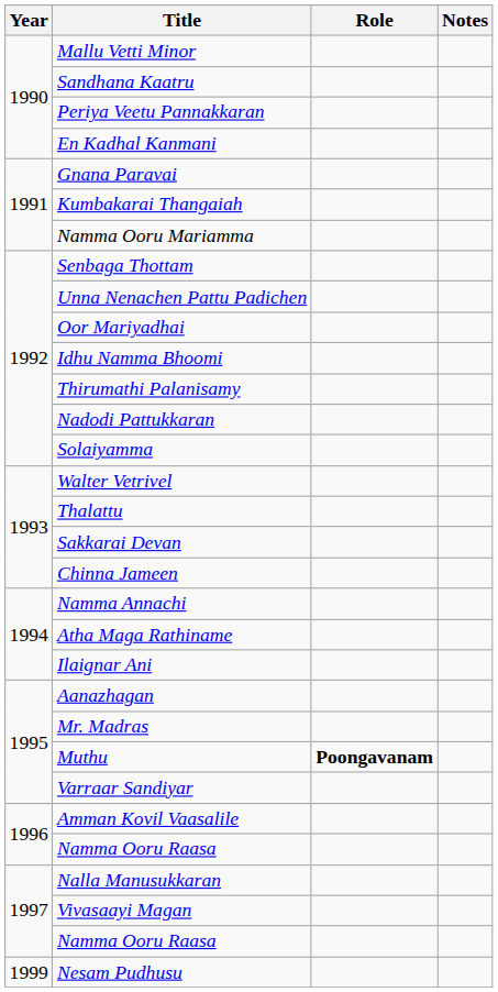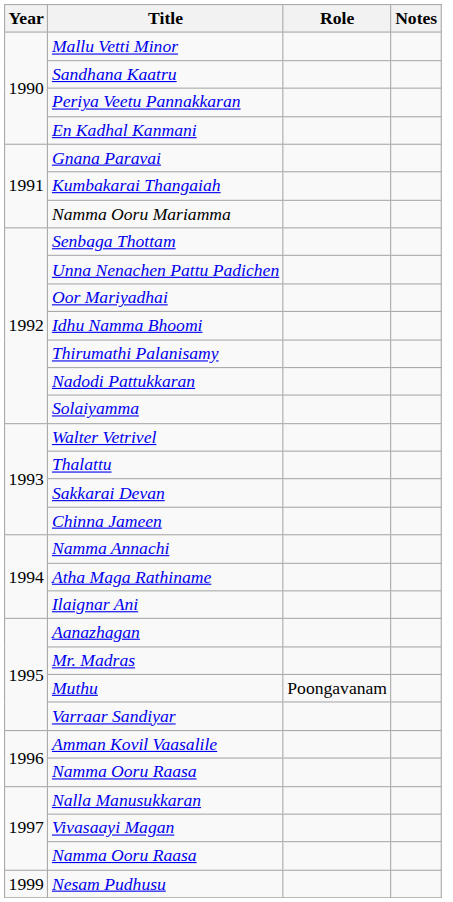Muthu | Role: bold -> normal
